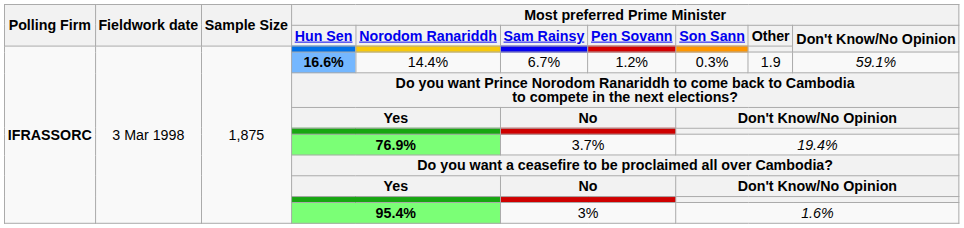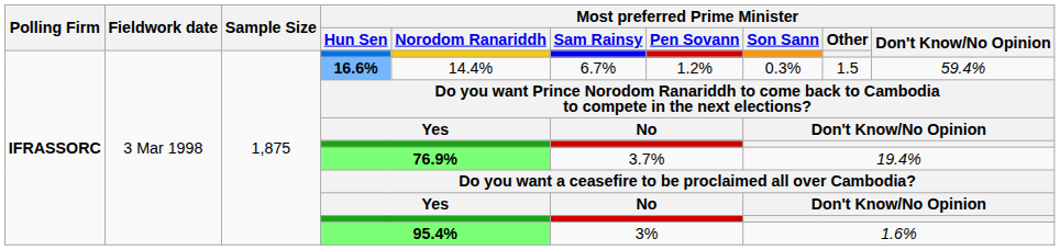16.6% | Most preferred Prime Minister / Other: 1.9 -> 1.5
16.6% | Most preferred Prime Minister / Don't Know/No Opinion: 59.1% -> 59.4%
